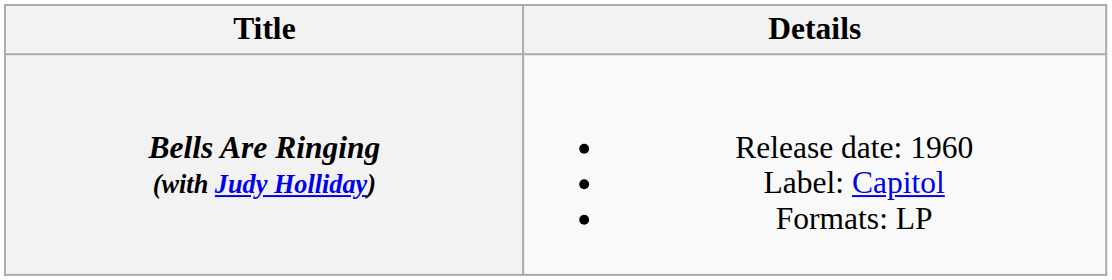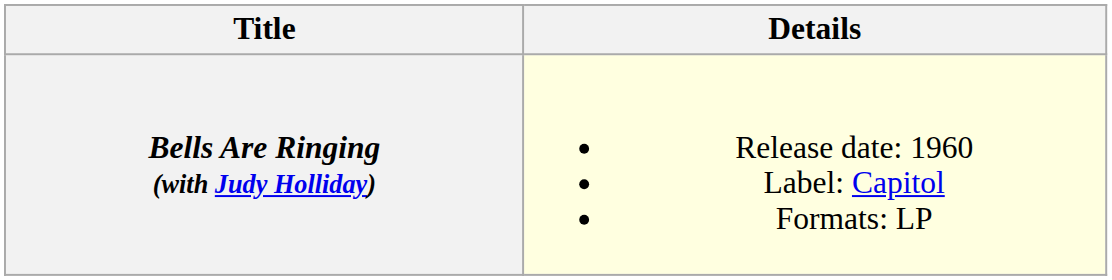Bells Are Ringing (with Judy Holliday) | Details: no background -> lightyellow background
